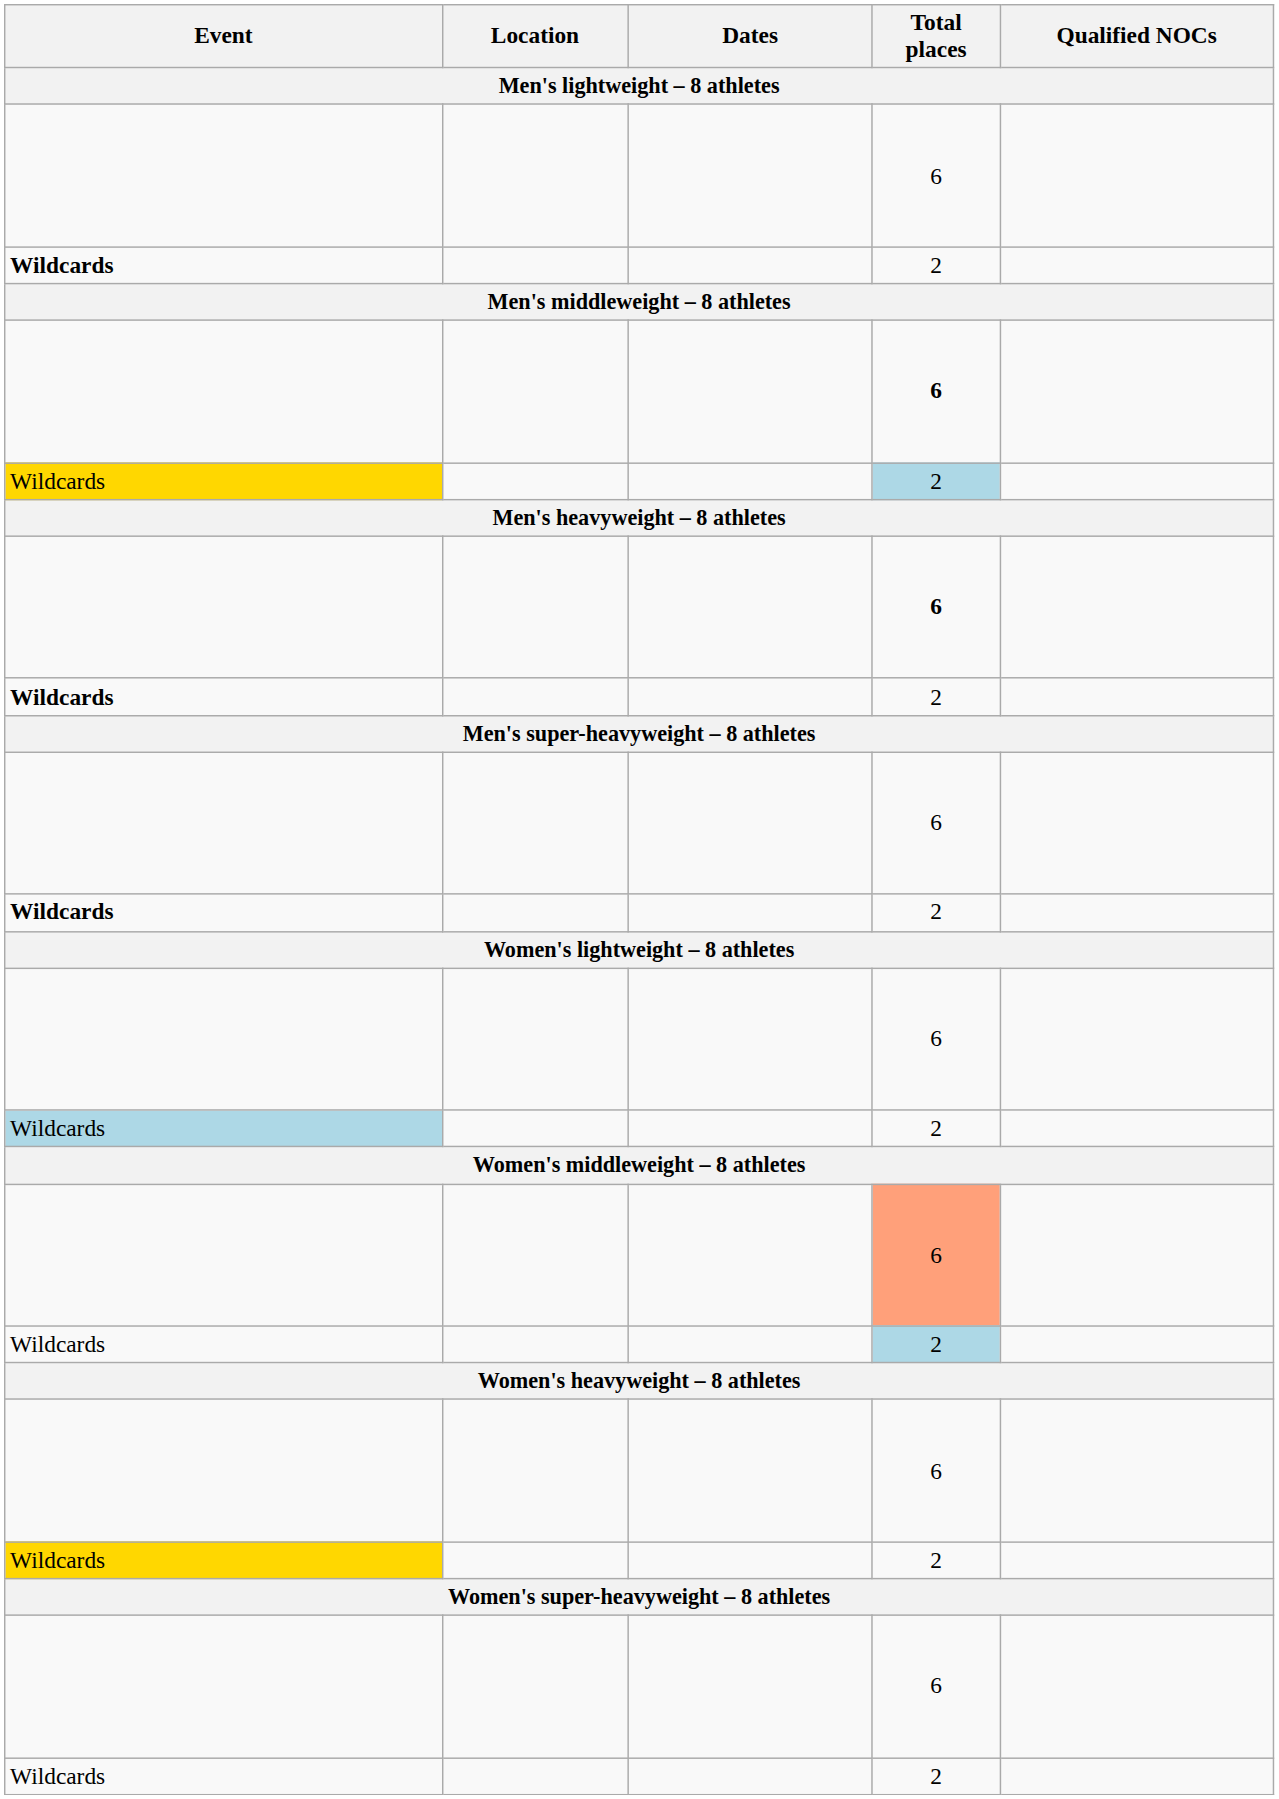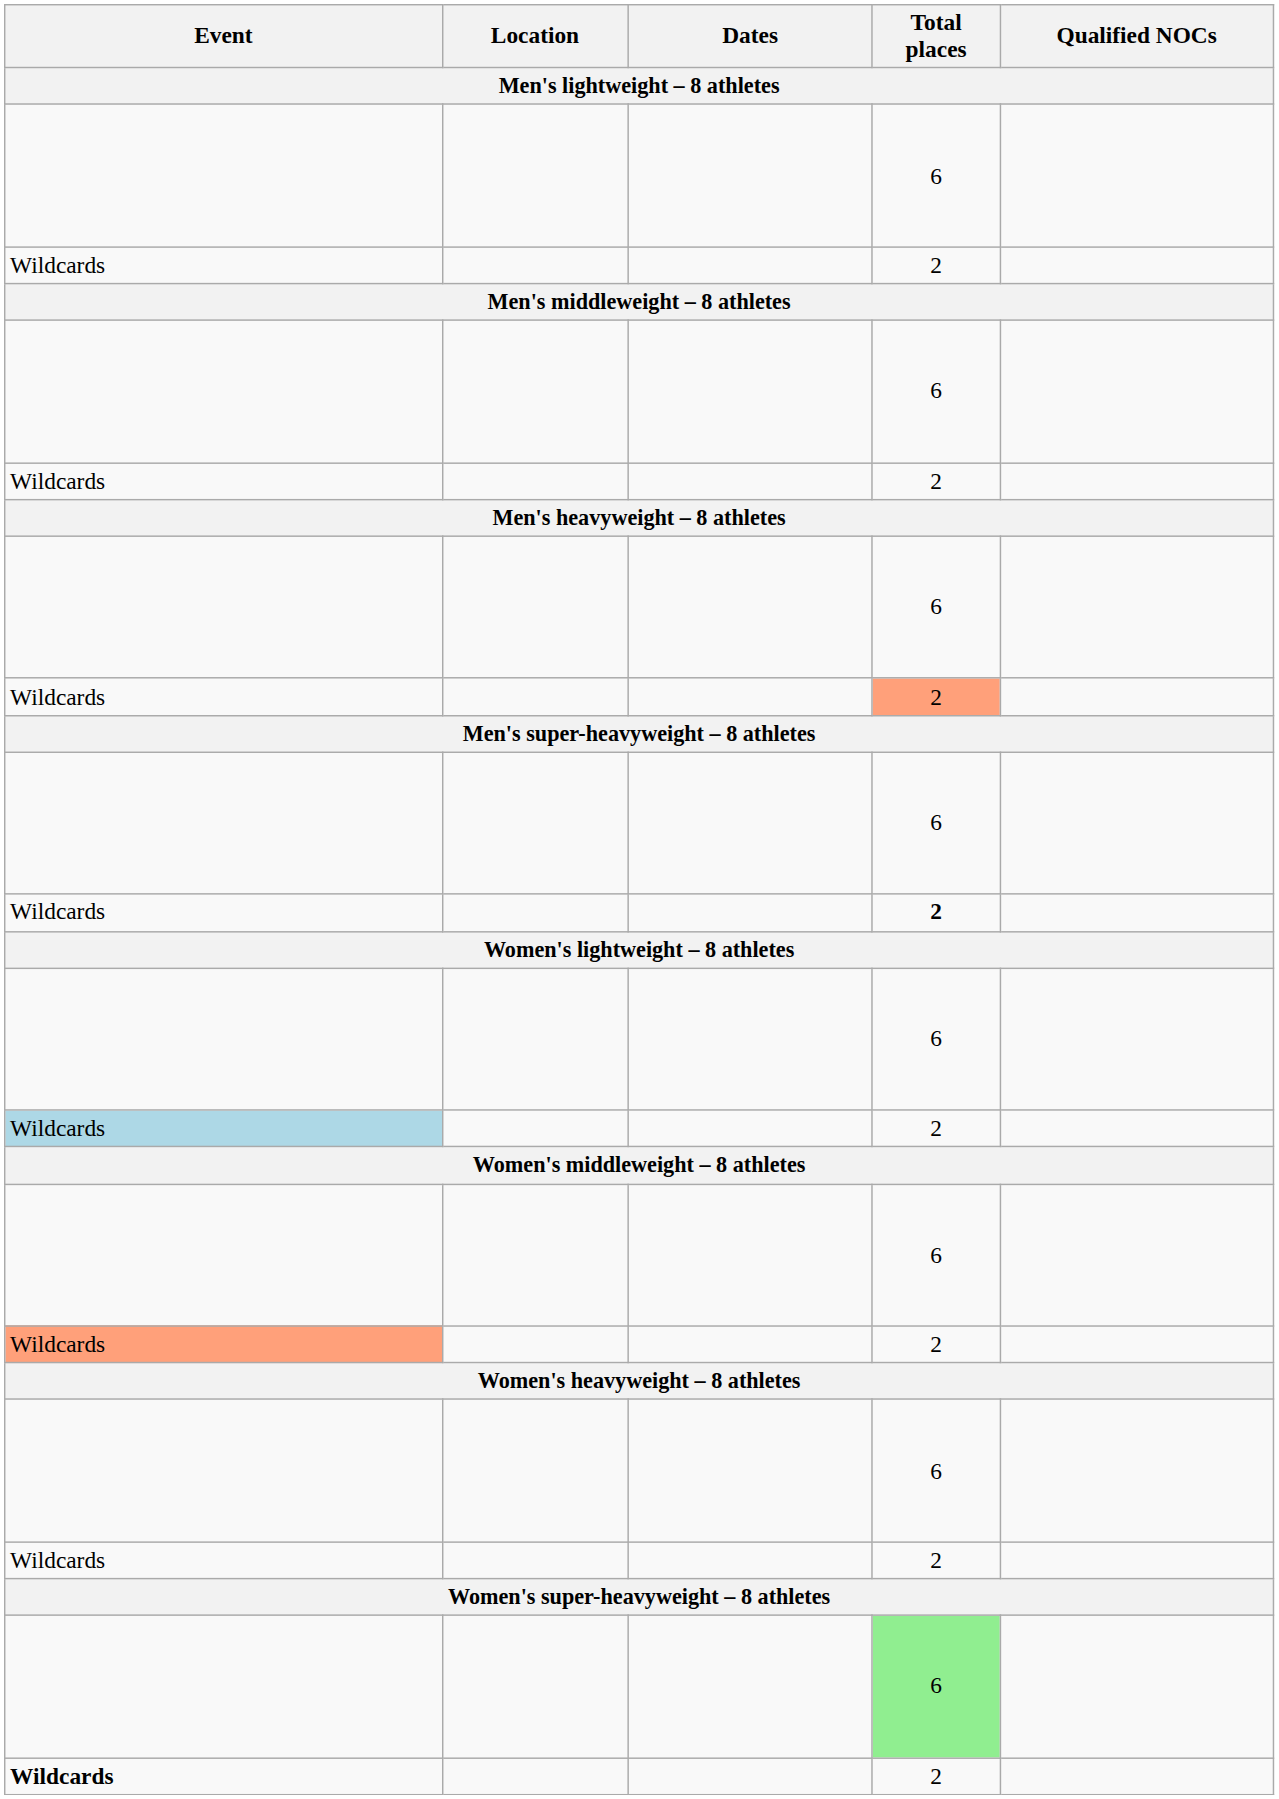row 4 | Event: bold -> normal
row 6 | Total places: bold -> normal
row 7 | Event: gold background -> no background
row 7 | Total places: lightblue background -> no background
row 9 | Total places: bold -> normal
row 10 | Event: bold -> normal
row 10 | Total places: no background -> lightsalmon background
row 13 | Event: bold -> normal
row 13 | Total places: normal -> bold
row 18 | Total places: lightsalmon background -> no background
row 19 | Event: no background -> lightsalmon background
row 19 | Total places: lightblue background -> no background
row 22 | Event: gold background -> no background
row 24 | Total places: no background -> lightgreen background
row 25 | Event: normal -> bold
